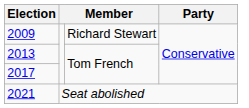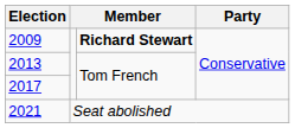2009 | column 3: normal -> bold
